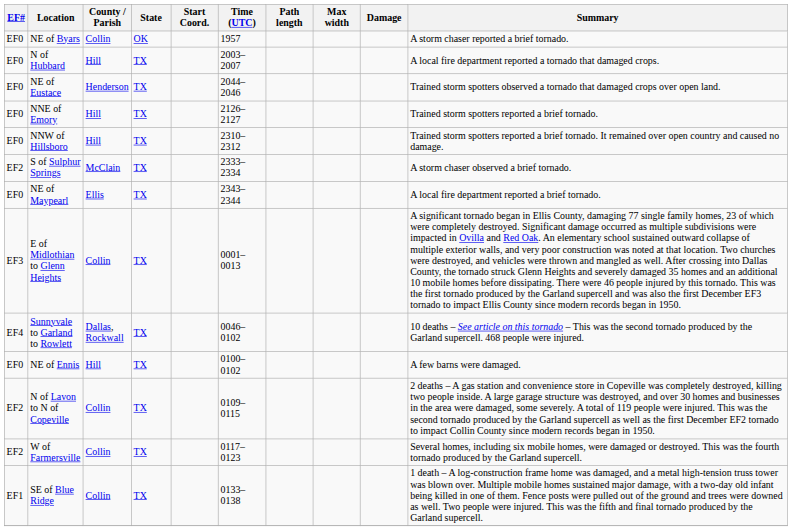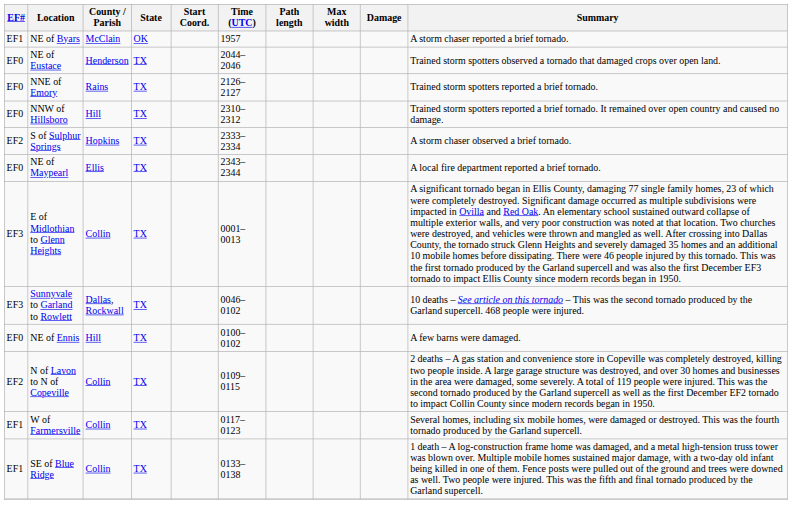NE of Byars | EF#: EF0 -> EF1
NE of Byars | County / Parish: Collin -> McClain
- row: EF0 | N of Hubbard | Hill | TX | 2003–2007 | A local fire department reported a tornado that damaged crops.
NNE of Emory | County / Parish: Hill -> Rains
S of Sulphur Springs | County / Parish: McClain -> Hopkins
Sunnyvale to Garland to Rowlett | EF#: EF4 -> EF3
W of Farmersville | EF#: EF2 -> EF1
